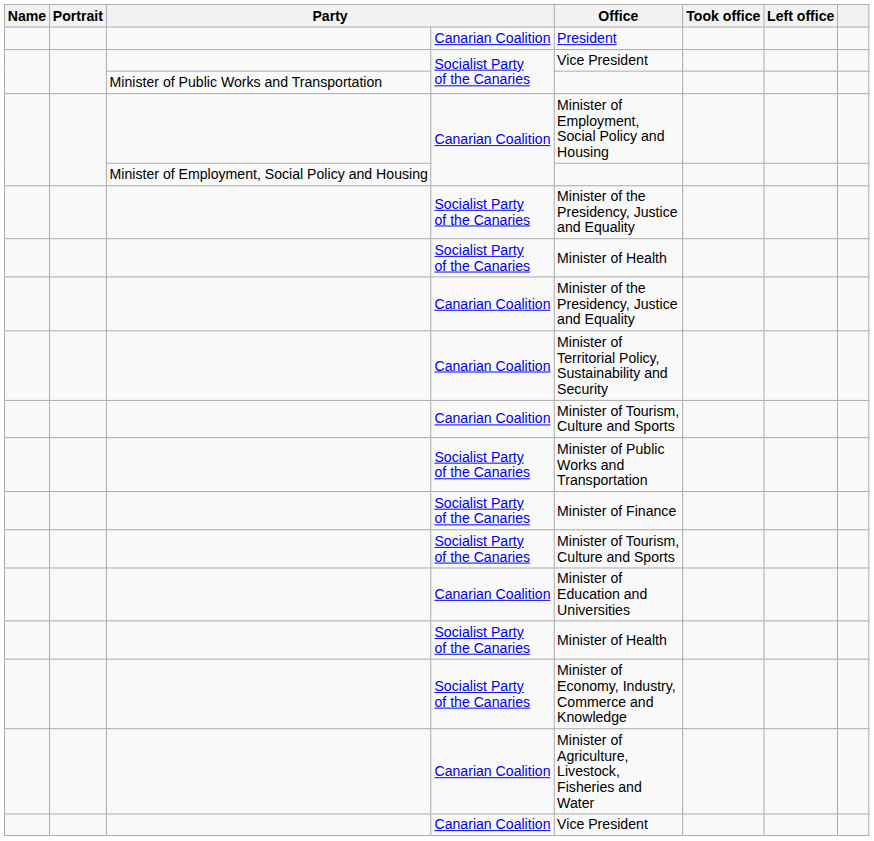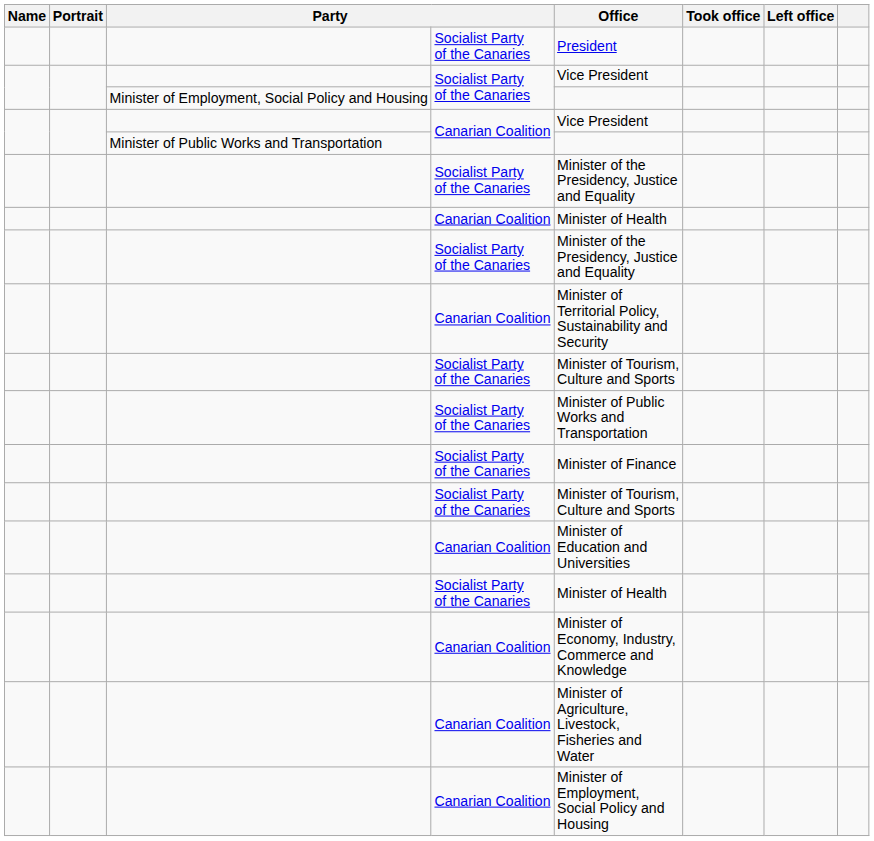row 2 | column 4: Canarian Coalition -> Socialist Party of the Canaries
row 4 | column 3: Minister of Public Works and Transportation -> Minister of Employment, Social Policy and Housing
row 5 | Office: Minister of Employment, Social Policy and Housing -> Vice President
row 6 | column 3: Minister of Employment, Social Policy and Housing -> Minister of Public Works and Transportation
row 8 | column 4: Socialist Party of the Canaries -> Canarian Coalition
row 9 | column 4: Canarian Coalition -> Socialist Party of the Canaries
row 11 | column 4: Canarian Coalition -> Socialist Party of the Canaries
row 17 | column 4: Socialist Party of the Canaries -> Canarian Coalition
row 19 | Office: Vice President -> Minister of Employment, Social Policy and Housing
